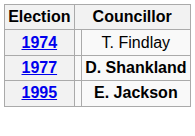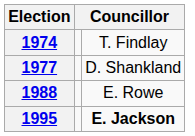1977 | column 3: bold -> normal
+ row: 1988 | E. Rowe
